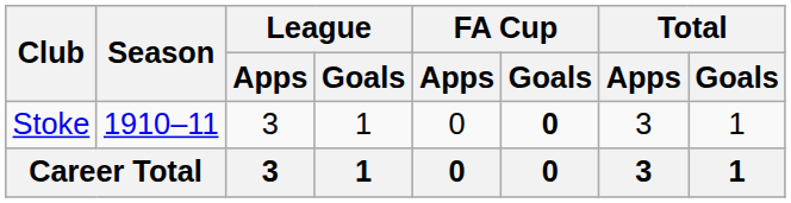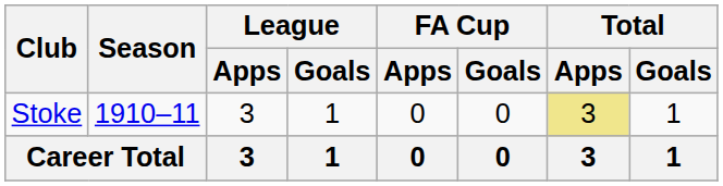Stoke | FA Cup / Goals: bold -> normal
Stoke | Total / Apps: no background -> khaki background
